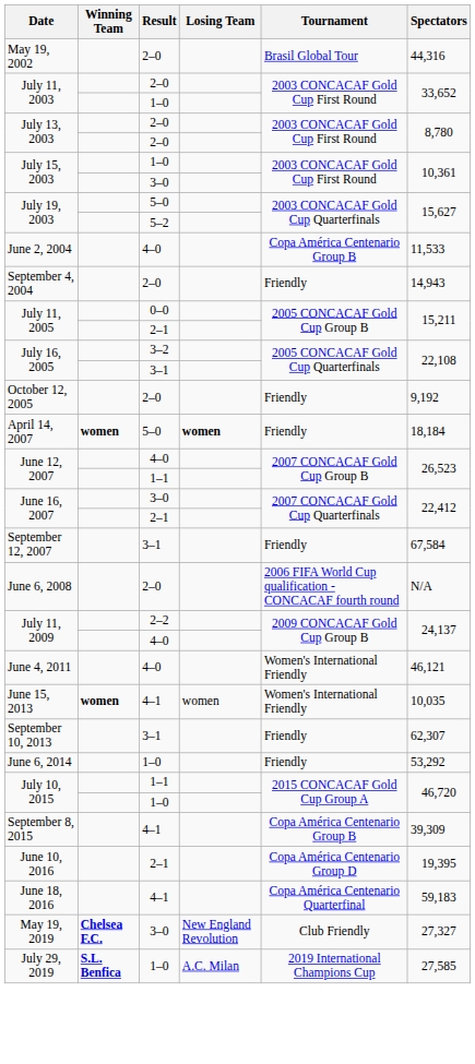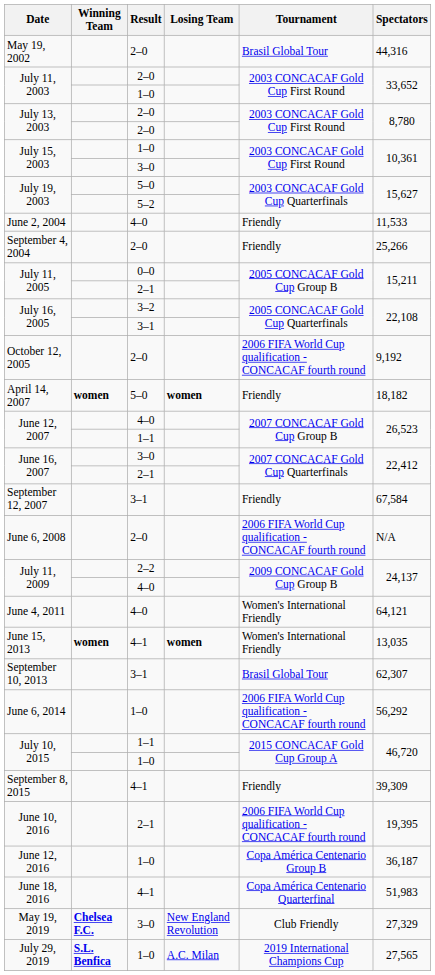June 2, 2004 | Tournament: Copa América Centenario Group B -> Friendly
September 4, 2004 | Spectators: 14,943 -> 25,266
October 12, 2005 | Tournament: Friendly -> 2006 FIFA World Cup qualification - CONCACAF fourth round
April 14, 2007 | Spectators: 18,184 -> 18,182
June 4, 2011 | Spectators: 46,121 -> 64,121
June 15, 2013 | Losing Team: normal -> bold
June 15, 2013 | Spectators: 10,035 -> 13,035
September 10, 2013 | Tournament: Friendly -> Brasil Global Tour
June 6, 2014 | Tournament: Friendly -> 2006 FIFA World Cup qualification - CONCACAF fourth round
June 6, 2014 | Spectators: 53,292 -> 56,292
September 8, 2015 | Tournament: Copa América Centenario Group B -> Friendly
June 10, 2016 | Tournament: Copa América Centenario Group D -> 2006 FIFA World Cup qualification - CONCACAF fourth round
+ row: June 12, 2016 | 1–0 | Copa América Centenario Group B | 36,187
June 18, 2016 | Spectators: 59,183 -> 51,983
May 19, 2019 | Spectators: 27,327 -> 27,329
July 29, 2019 | Spectators: 27,585 -> 27,565
